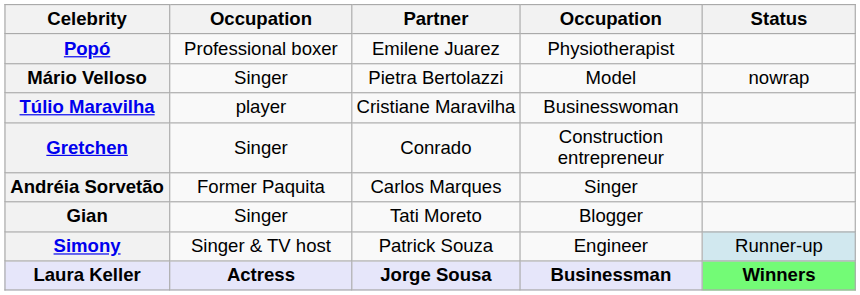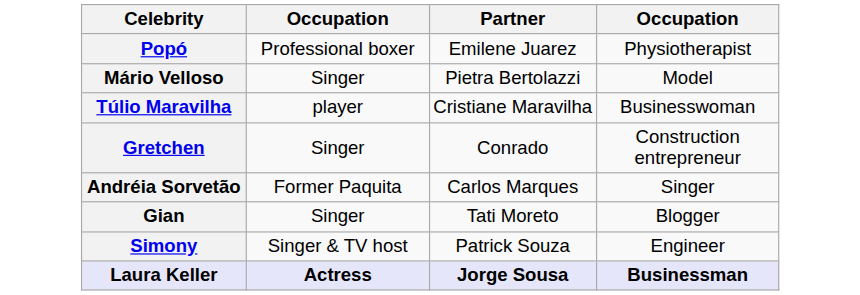- column: Status | nowrap | Runner-up | Winners
